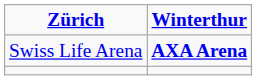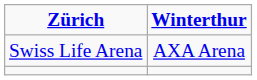Swiss Life Arena | Winterthur: bold -> normal
